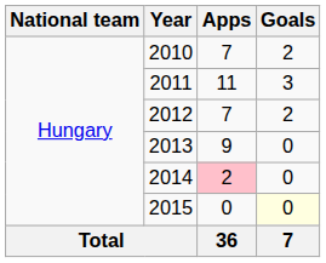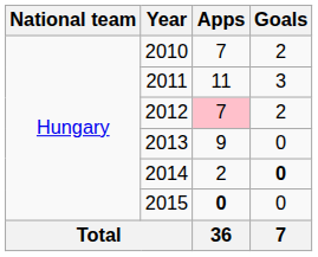2012 | Apps: no background -> pink background
2014 | Apps: pink background -> no background
2014 | Goals: normal -> bold
2015 | Apps: normal -> bold
2015 | Goals: lightyellow background -> no background
